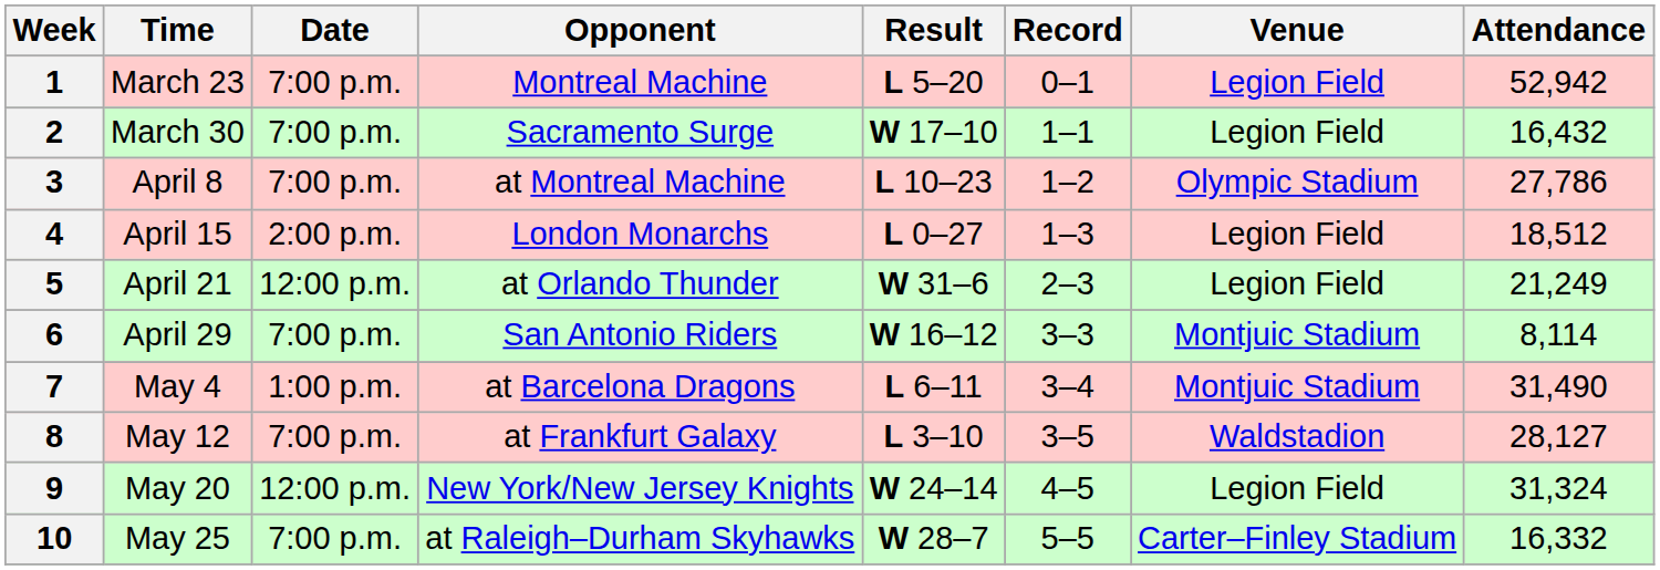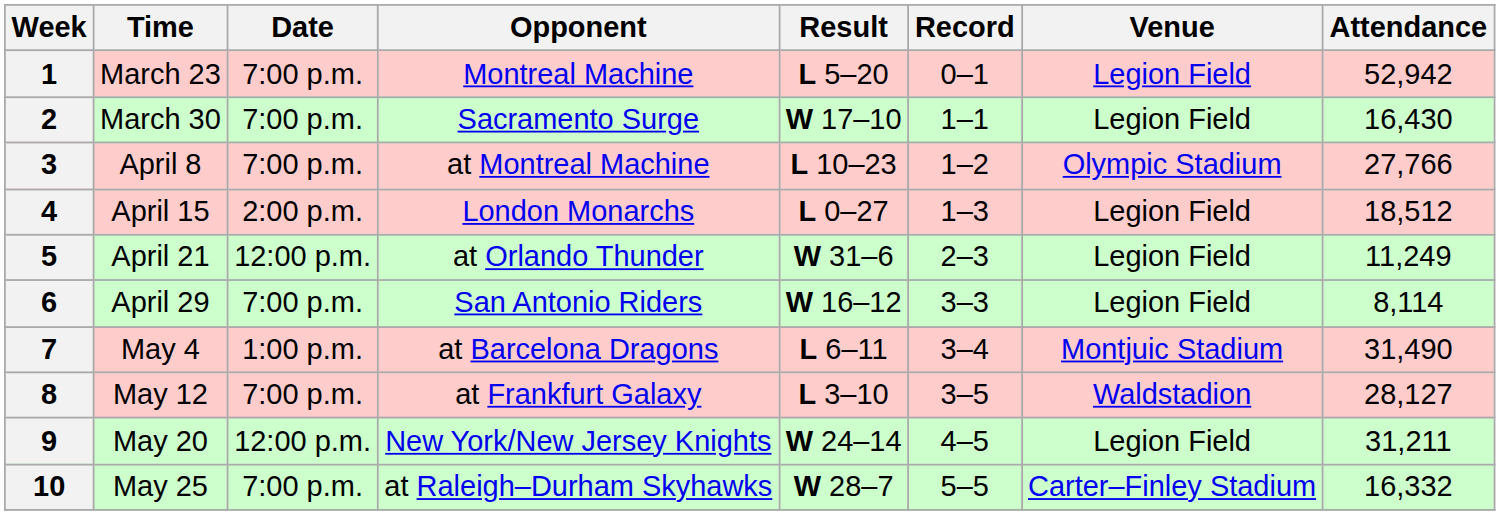2 | Attendance: 16,432 -> 16,430
3 | Attendance: 27,786 -> 27,766
5 | Attendance: 21,249 -> 11,249
6 | Venue: Montjuic Stadium -> Legion Field
9 | Attendance: 31,324 -> 31,211
